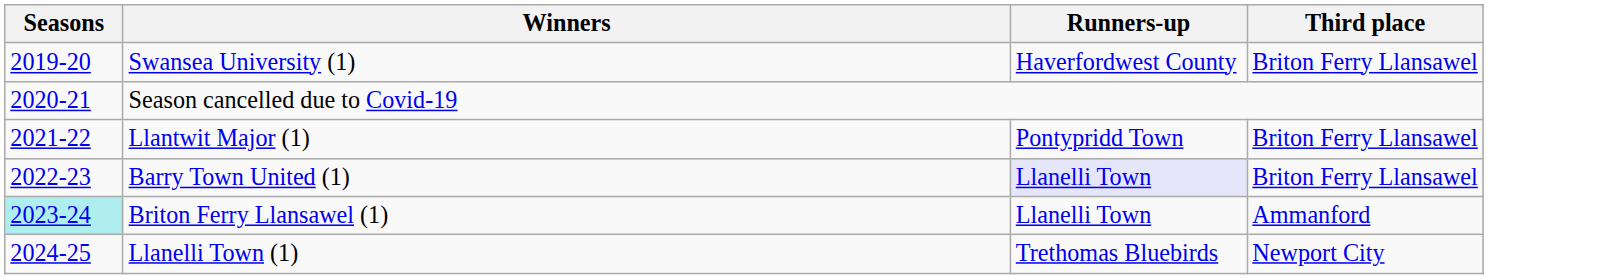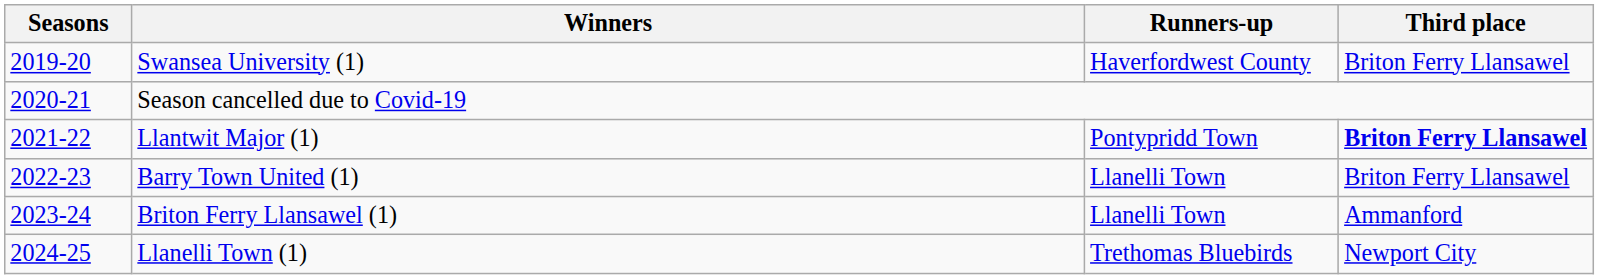Llantwit Major (1) | Third place: normal -> bold
Barry Town United (1) | Runners-up: lavender background -> no background
Briton Ferry Llansawel (1) | Seasons: paleturquoise background -> no background
